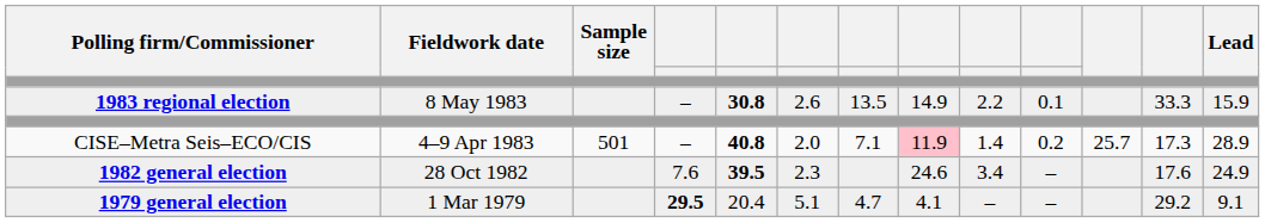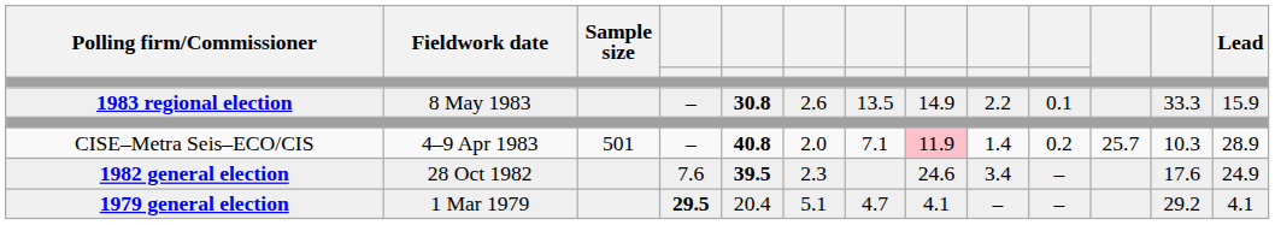CISE–Metra Seis–ECO/CIS | column 12: 17.3 -> 10.3
1979 general election | Lead: 9.1 -> 4.1
